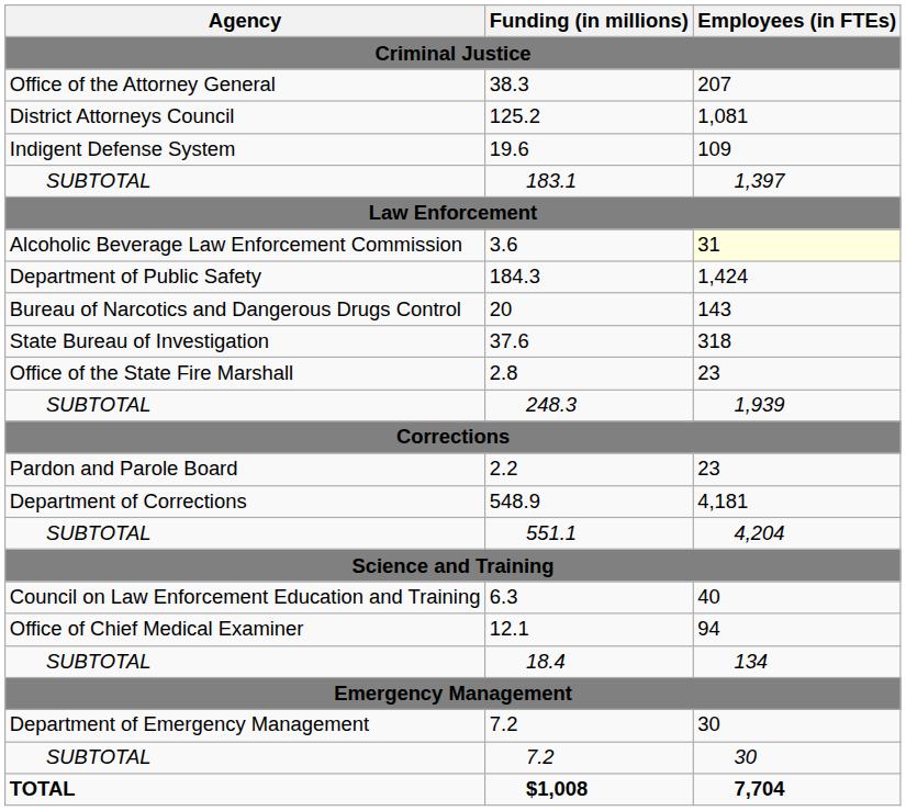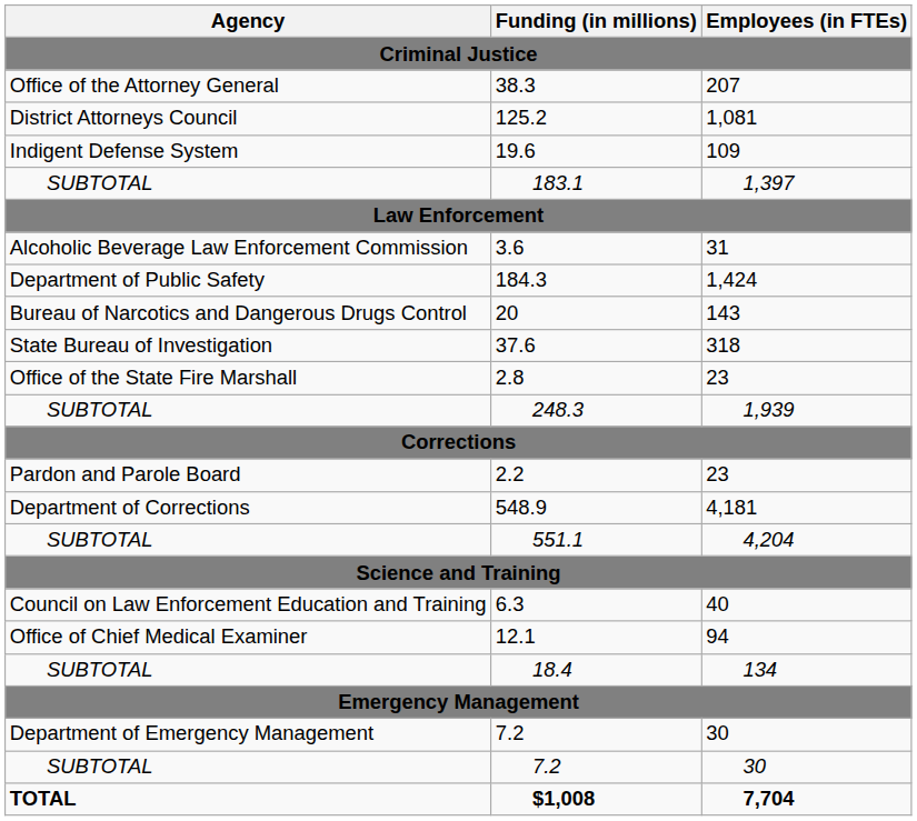3.6 | Employees (in FTEs): lightyellow background -> no background
